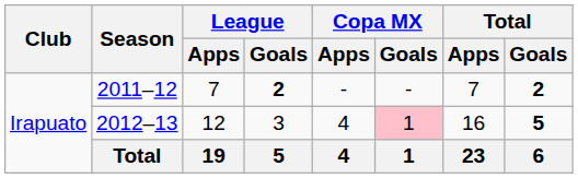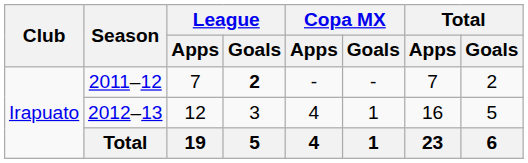2011–12 | Total / Goals: bold -> normal
2012–13 | Copa MX / Goals: pink background -> no background
2012–13 | Total / Goals: bold -> normal
